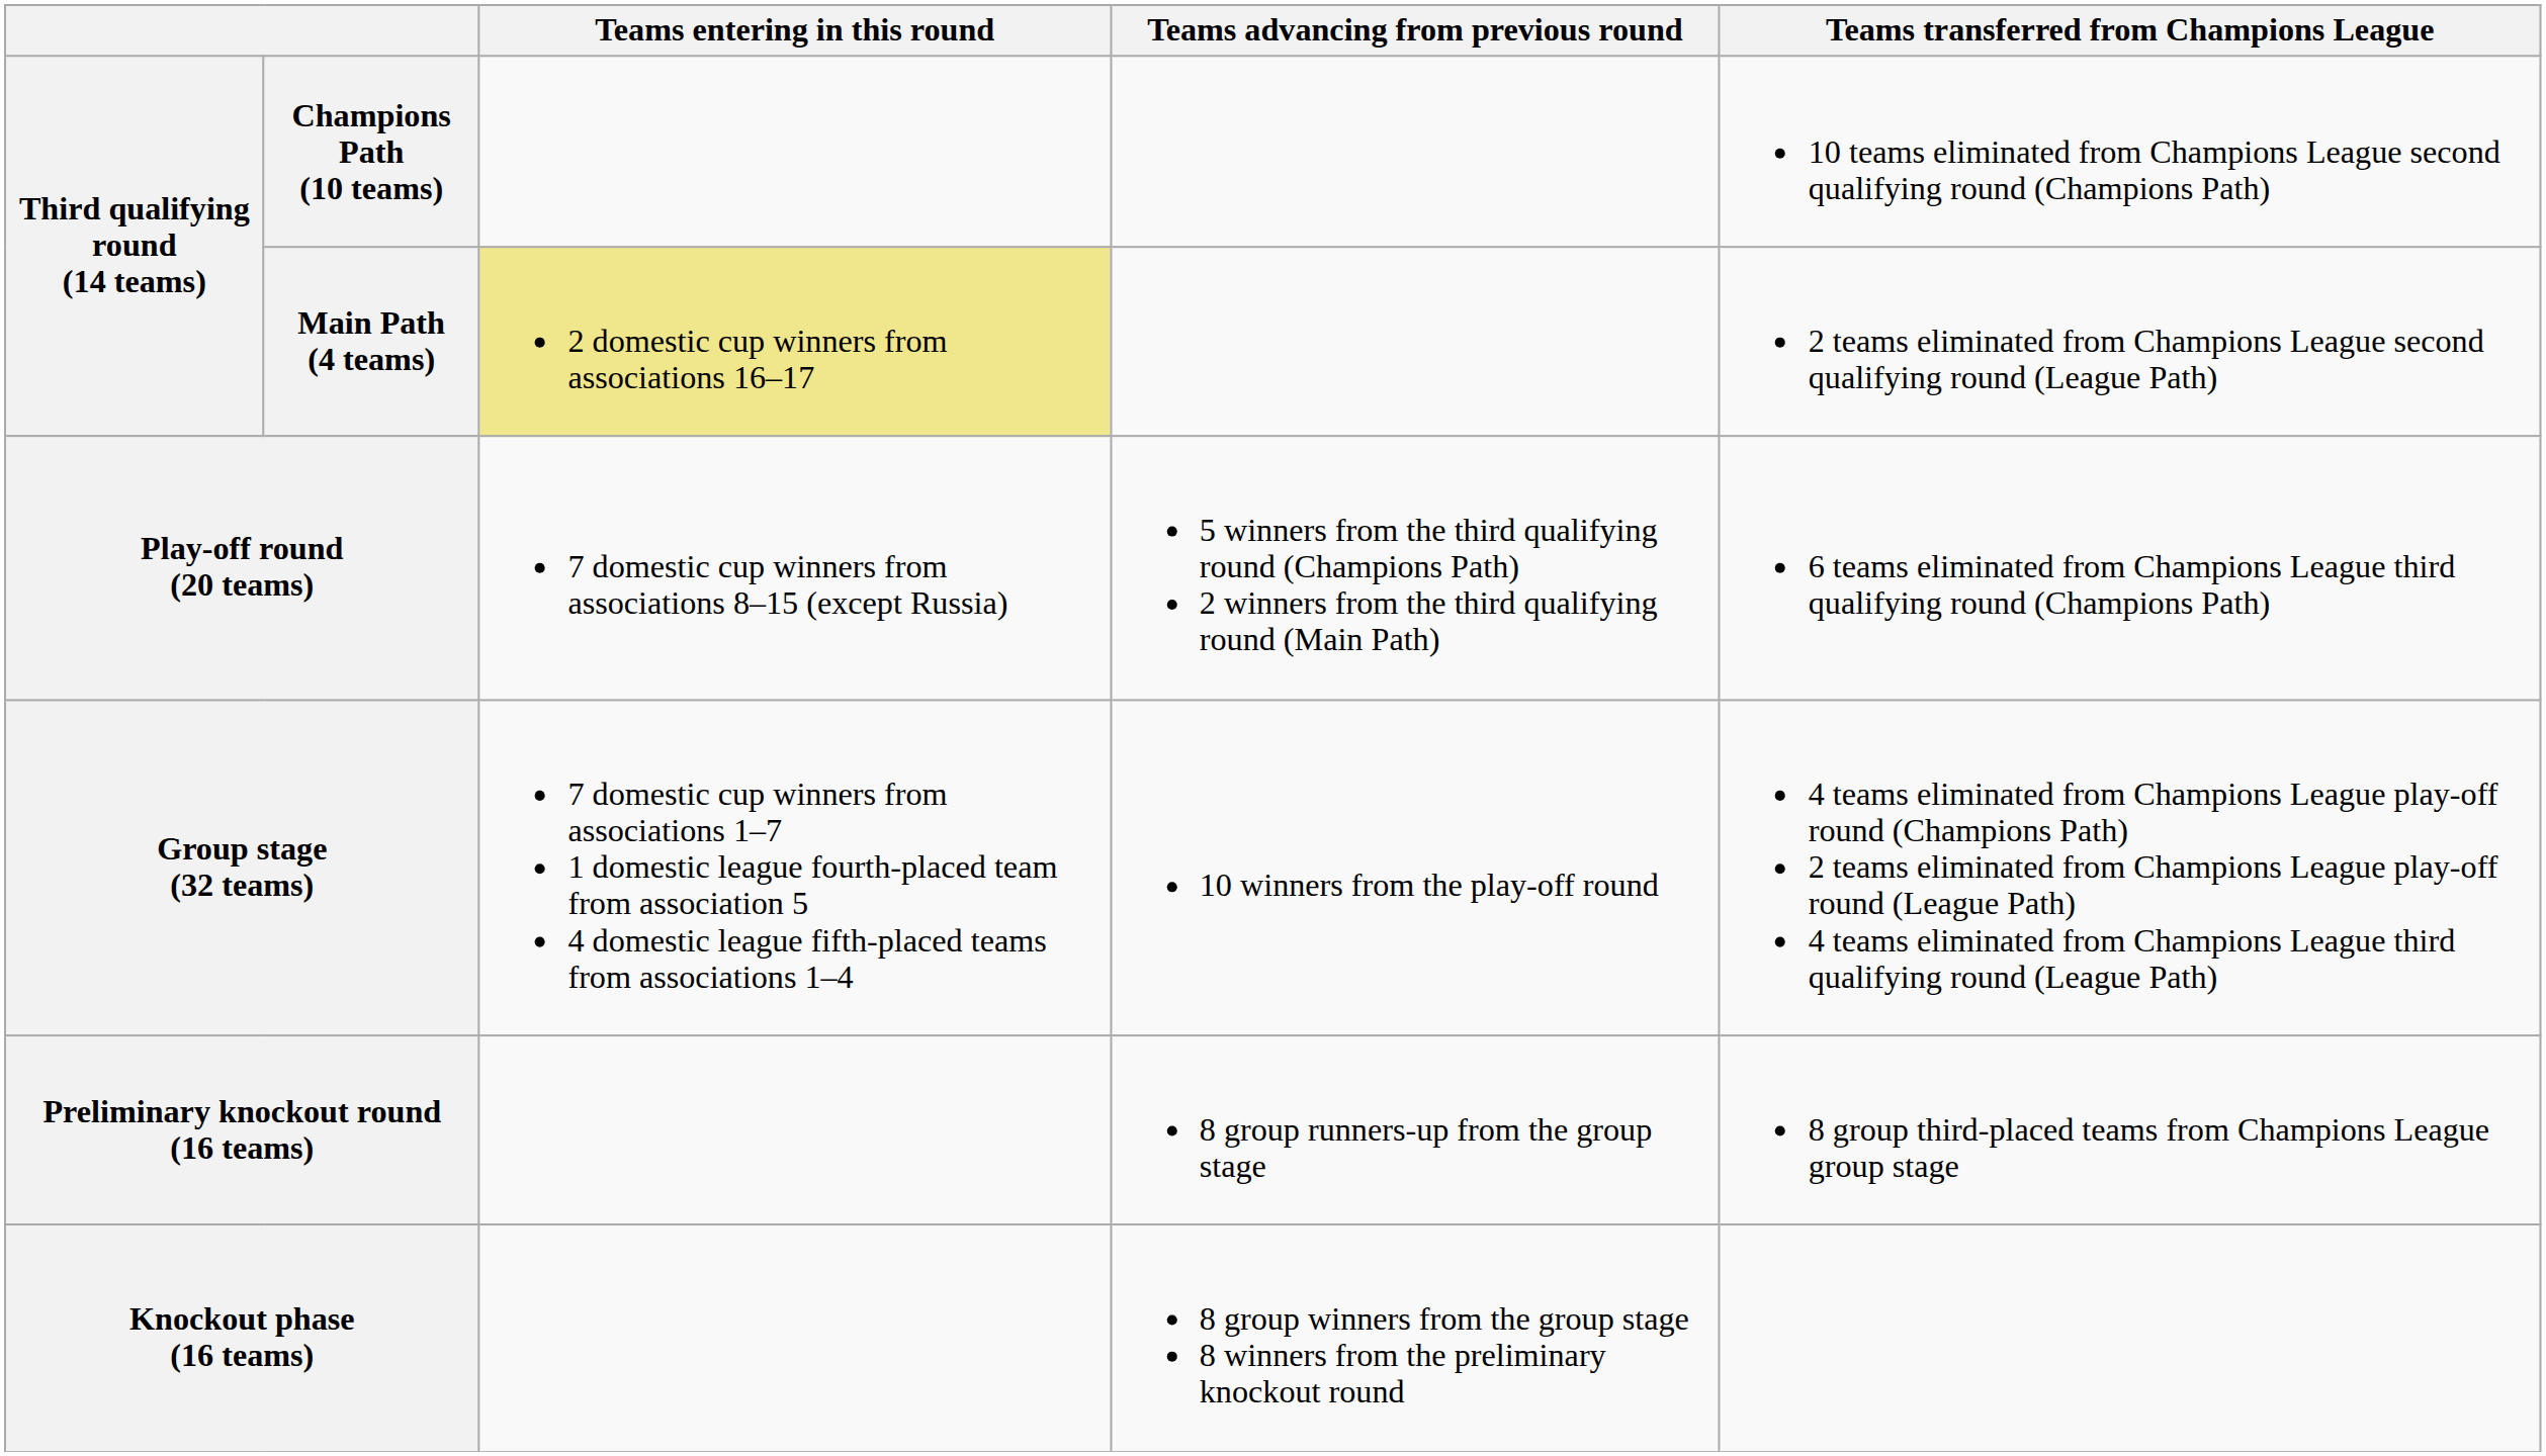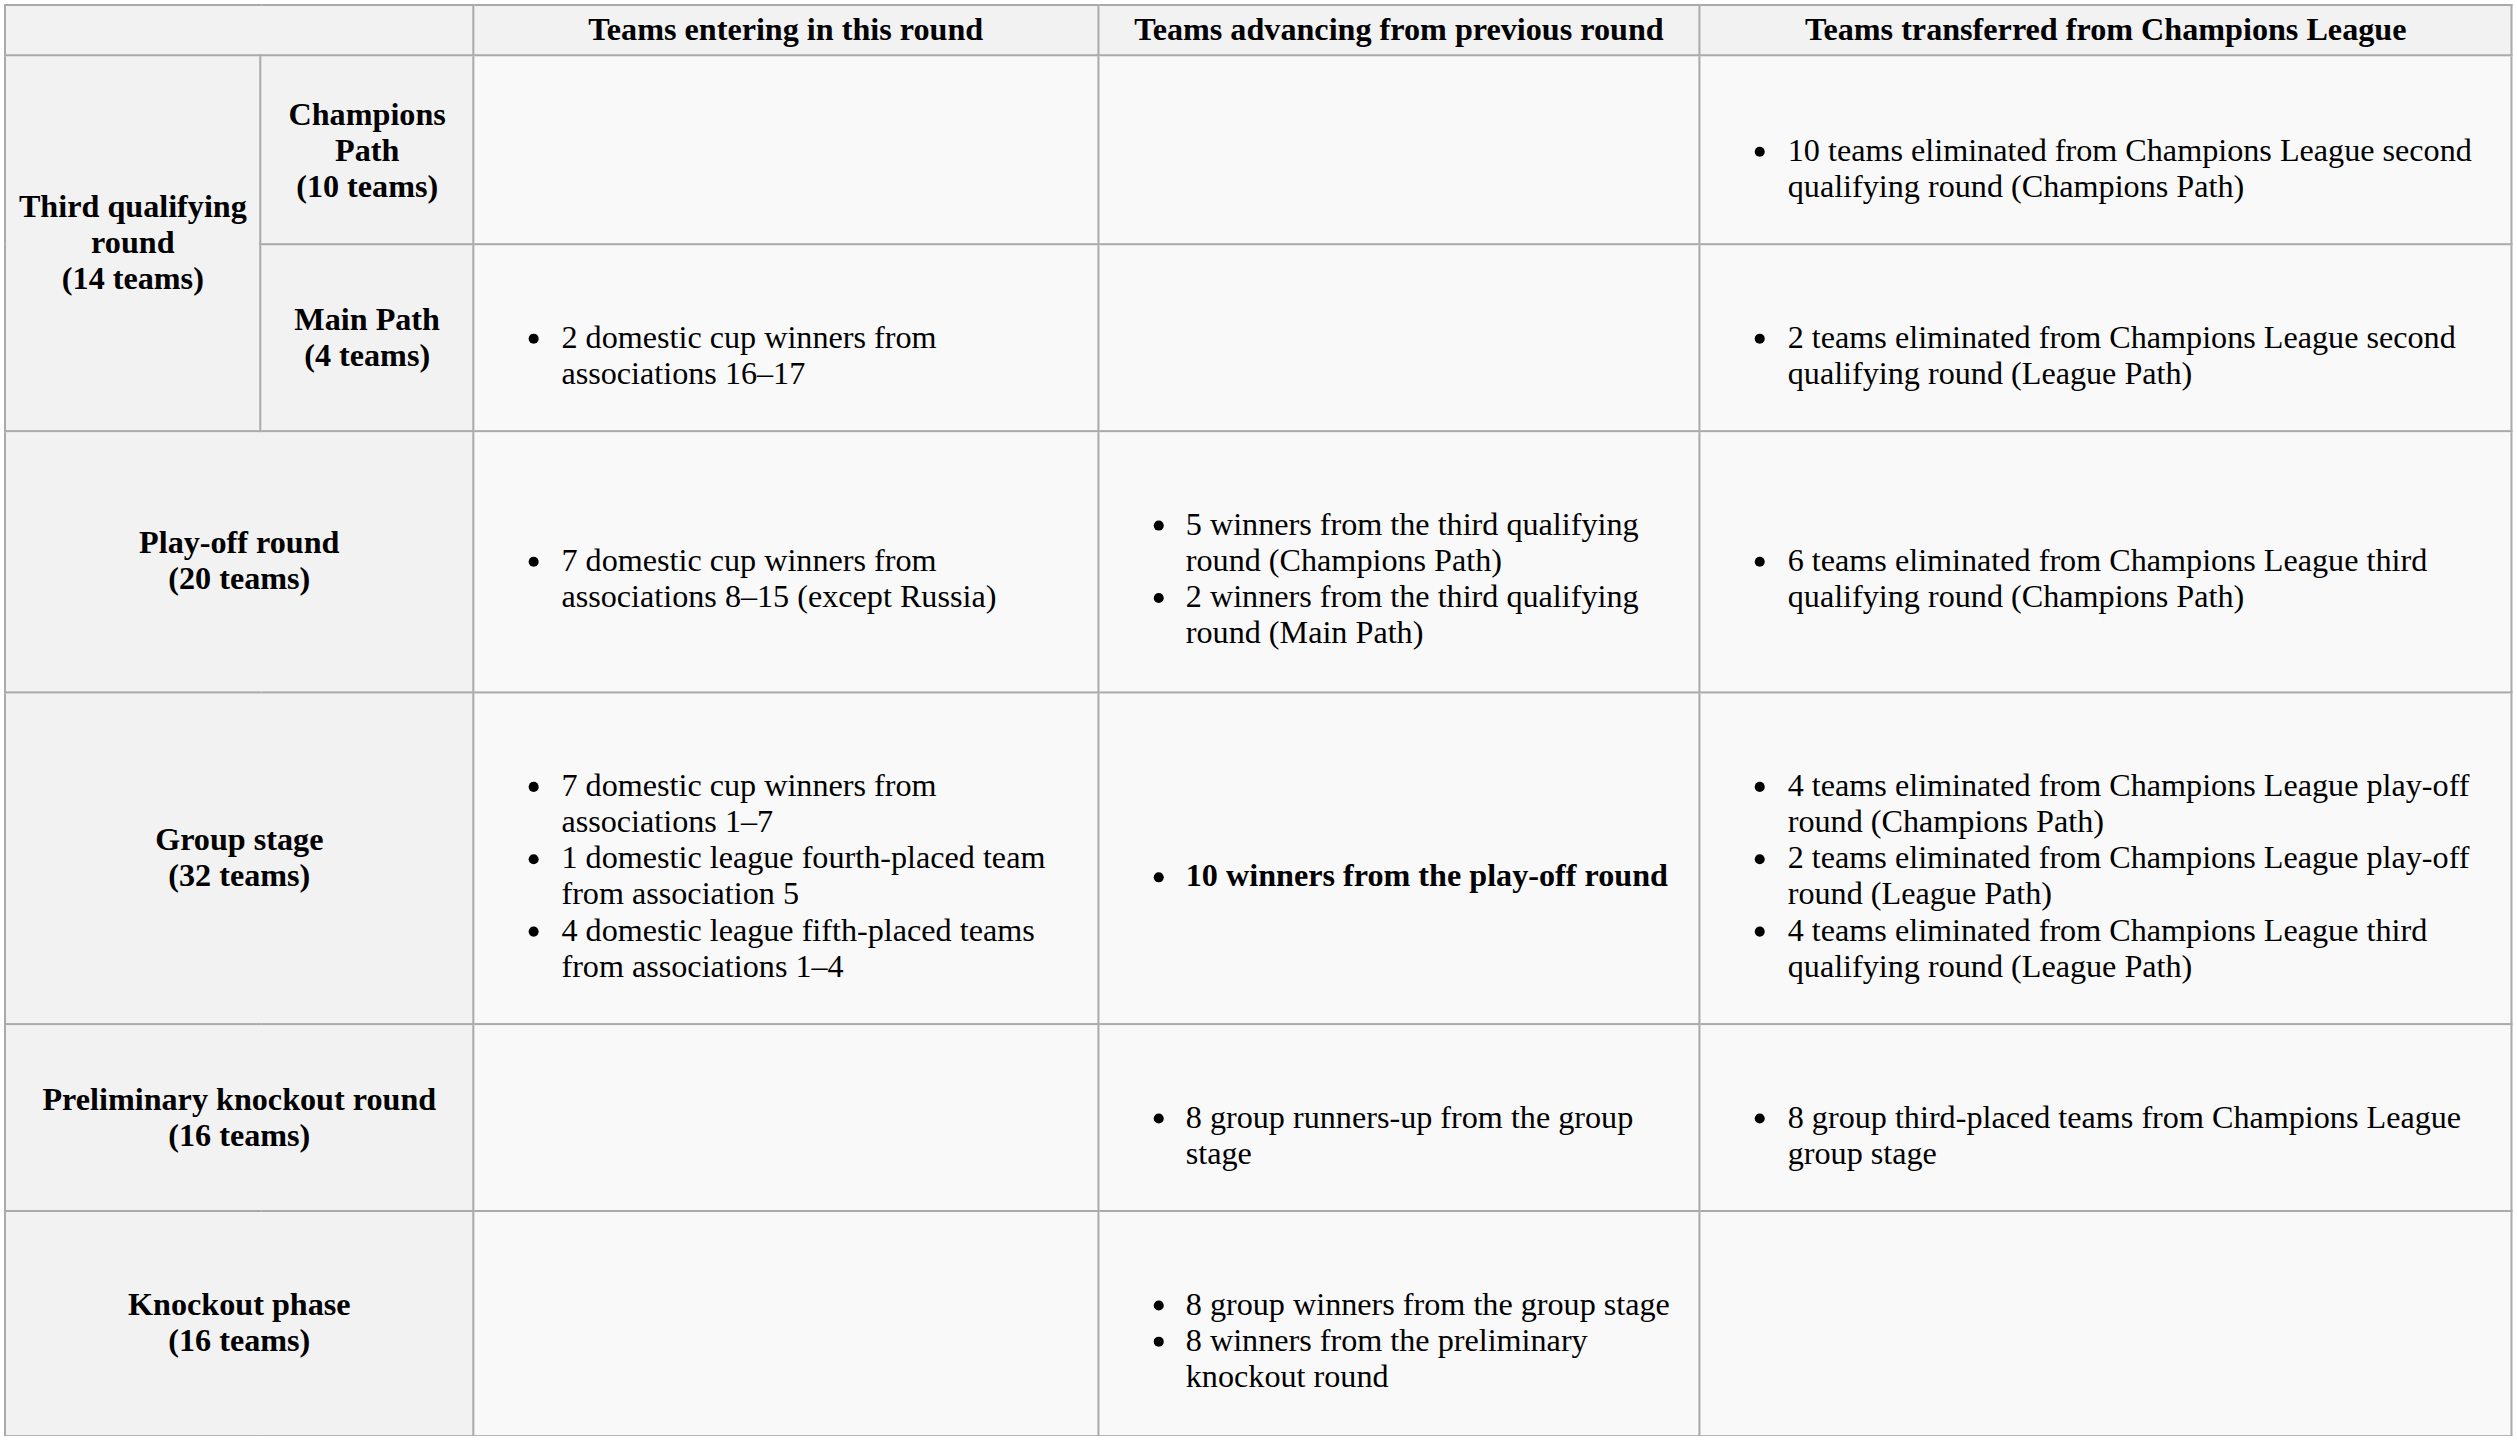Main Path (4 teams) | Teams entering in this round: khaki background -> no background
Group stage (32 teams) | Teams advancing from previous round: normal -> bold
